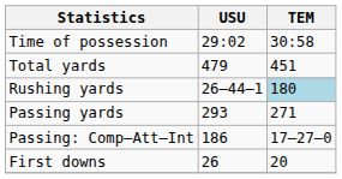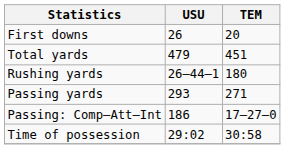rows swapped: First downs <-> Time of possession
Rushing yards | TEM: lightblue background -> no background
